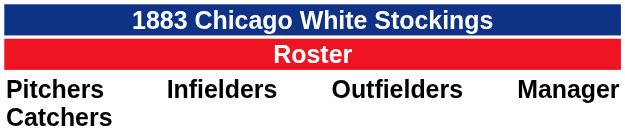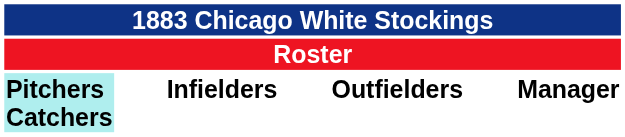Pitchers Catchers | column 1: no background -> paleturquoise background
